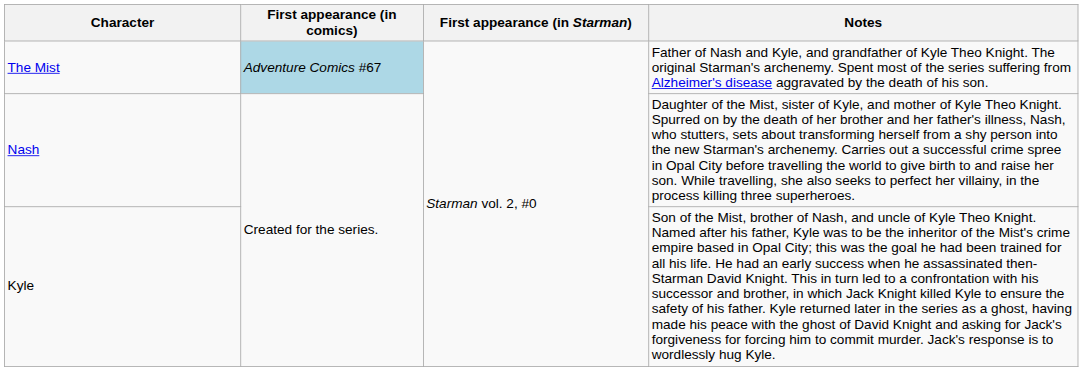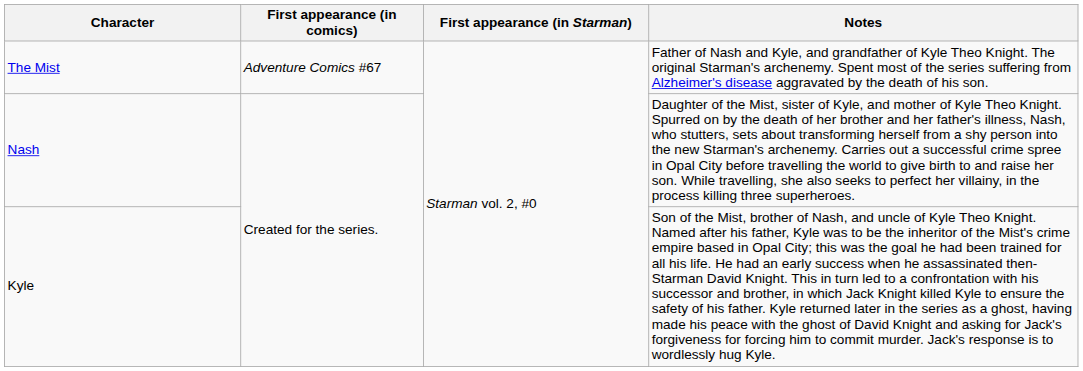The Mist | First appearance (in comics): lightblue background -> no background
